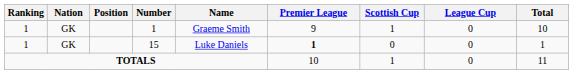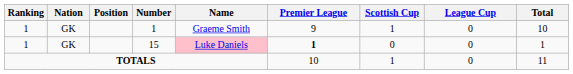15 | Name: no background -> pink background
